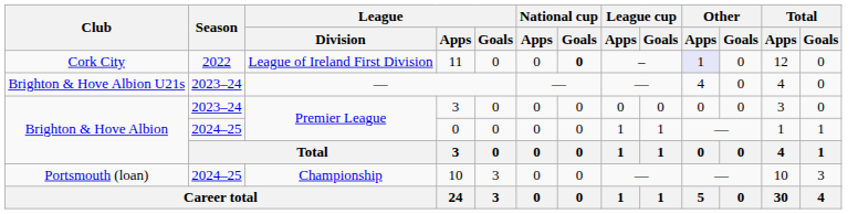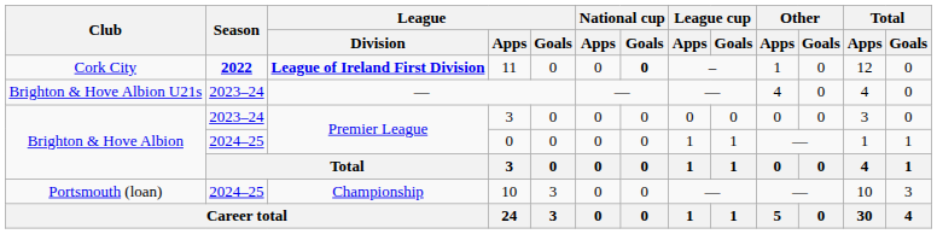11 | Season: normal -> bold
11 | League / Division: normal -> bold
11 | Other / Apps: lavender background -> no background
